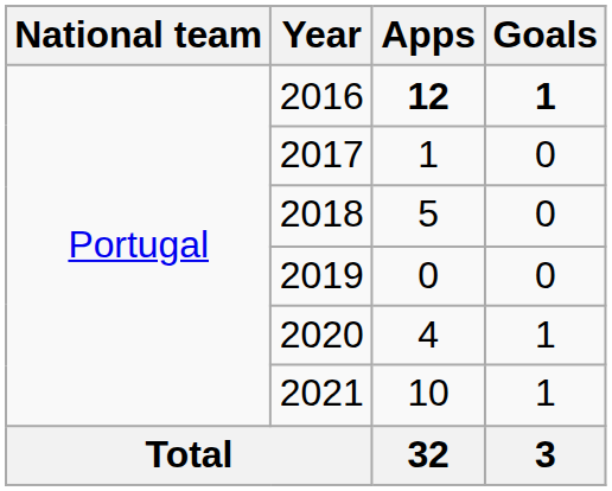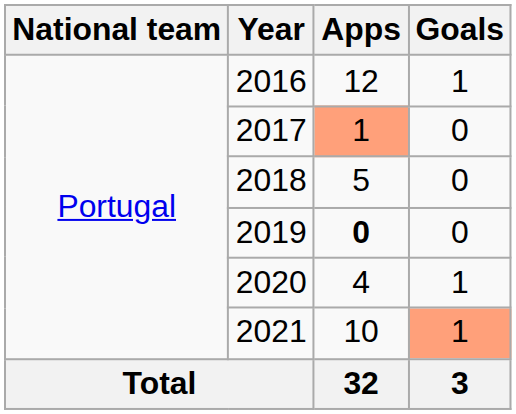2016 | Apps: bold -> normal
2016 | Goals: bold -> normal
2017 | Apps: no background -> lightsalmon background
2019 | Apps: normal -> bold
2021 | Goals: no background -> lightsalmon background
